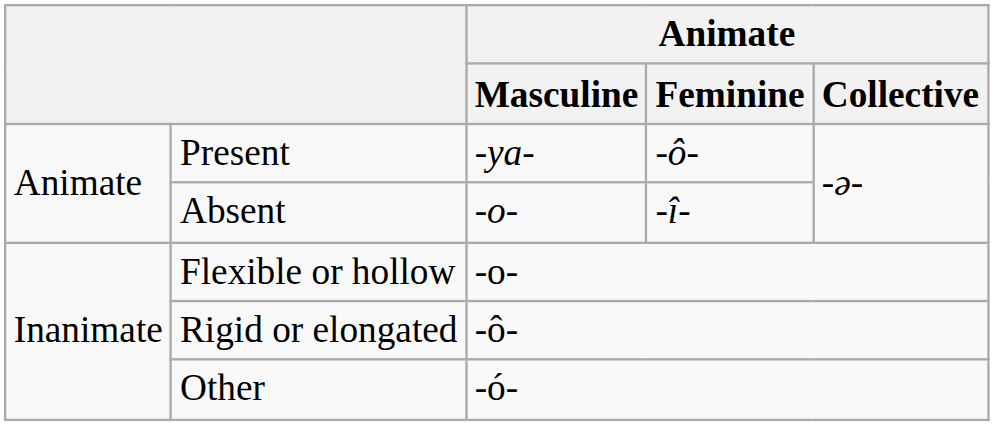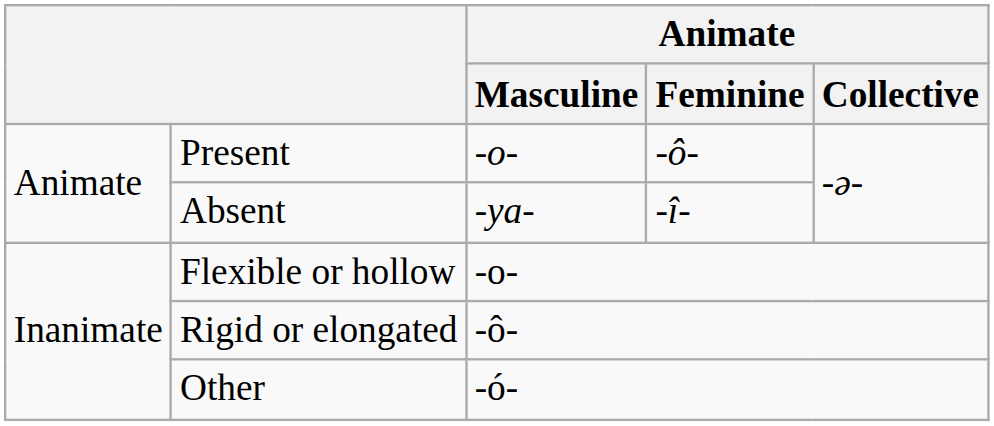Present | Animate / Masculine: -ya- -> -o-
Absent | Animate / Masculine: -o- -> -ya-
